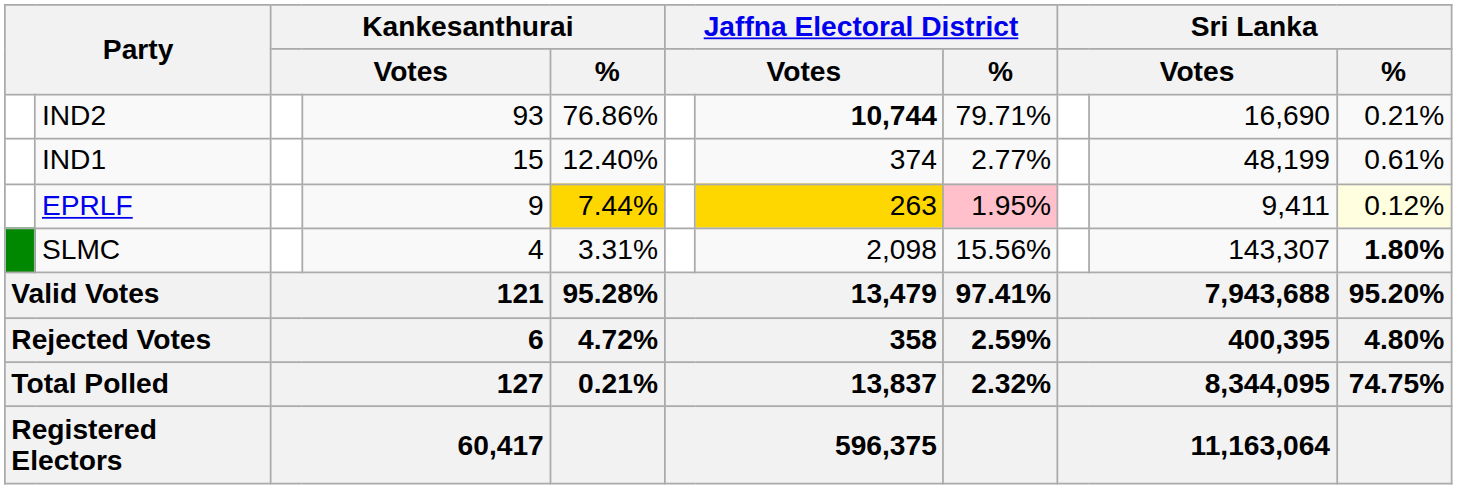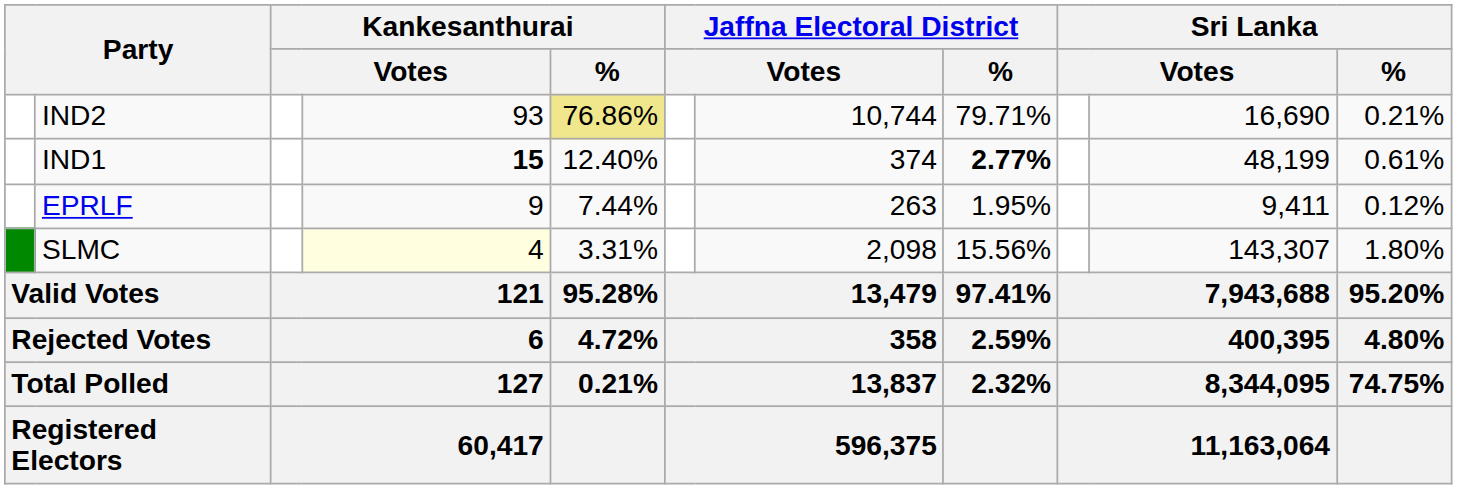IND2 | Kankesanthurai / %: no background -> khaki background
IND2 | column 7: bold -> normal
IND1 | column 4: normal -> bold
IND1 | Jaffna Electoral District / %: normal -> bold
EPRLF | Kankesanthurai / %: gold background -> no background
EPRLF | column 7: gold background -> no background
EPRLF | Jaffna Electoral District / %: pink background -> no background
EPRLF | Sri Lanka / %: lightyellow background -> no background
SLMC | column 4: no background -> lightyellow background
SLMC | Sri Lanka / %: bold -> normal
